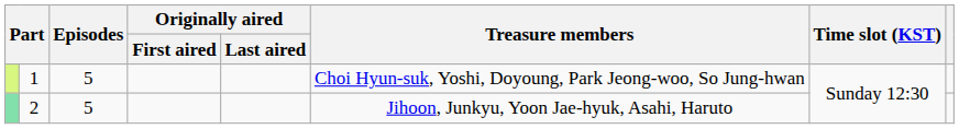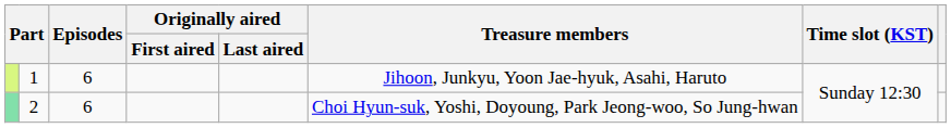1 | Episodes: 5 -> 6
1 | Treasure members: Choi Hyun-suk, Yoshi, Doyoung, Park Jeong-woo, So Jung-hwan -> Jihoon, Junkyu, Yoon Jae-hyuk, Asahi, Haruto
2 | Episodes: 5 -> 6
2 | Treasure members: Jihoon, Junkyu, Yoon Jae-hyuk, Asahi, Haruto -> Choi Hyun-suk, Yoshi, Doyoung, Park Jeong-woo, So Jung-hwan
